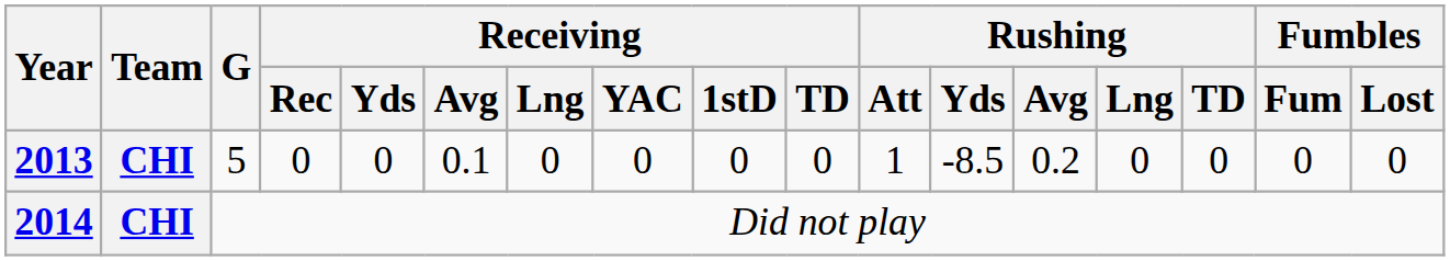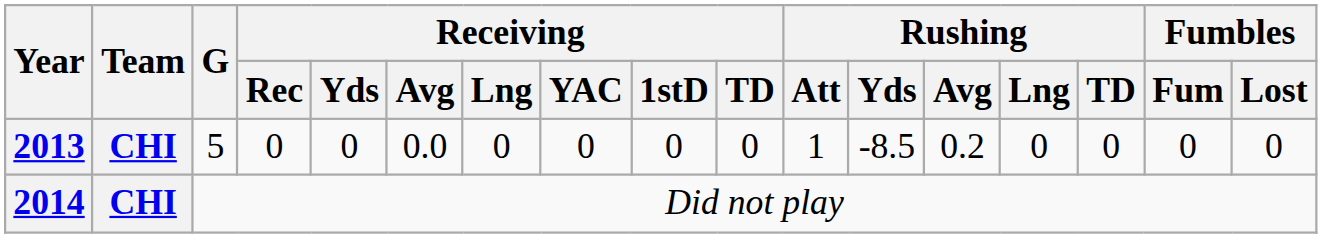2013 | Receiving / Avg: 0.1 -> 0.0
